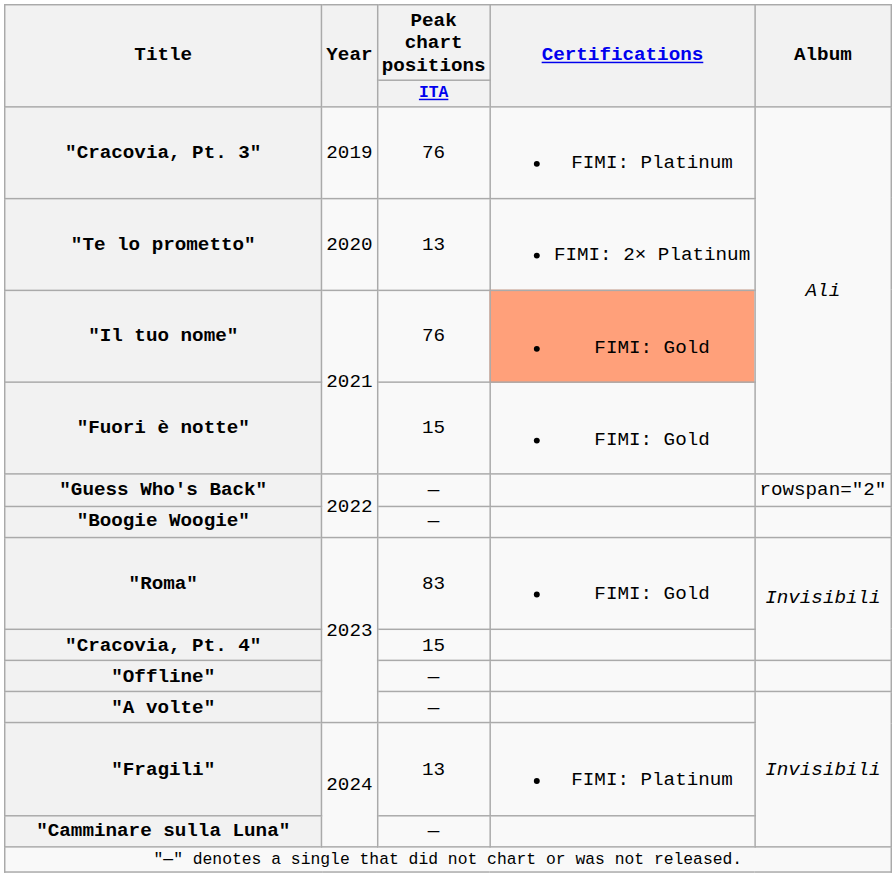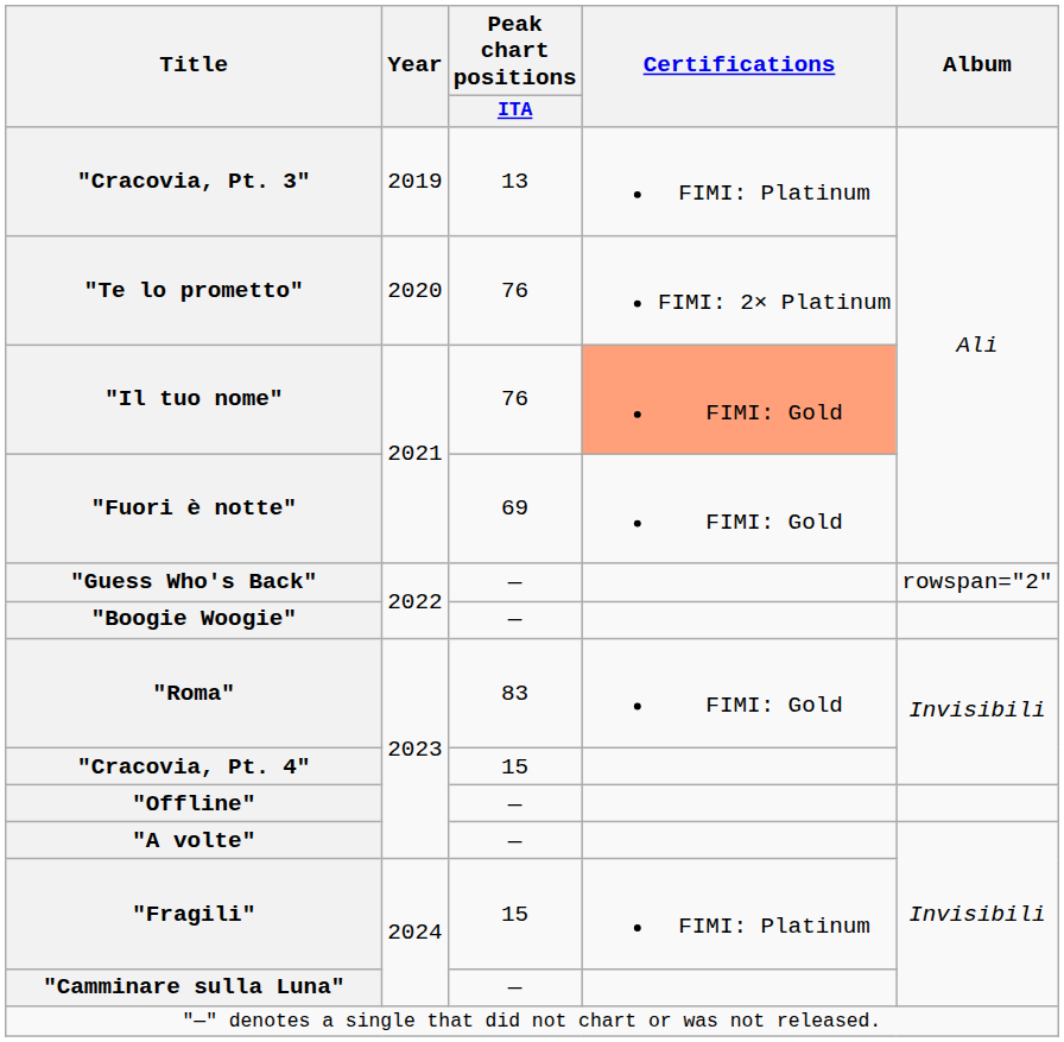"Cracovia, Pt. 3" | Peak chart positions / ITA: 76 -> 13
"Te lo prometto" | Peak chart positions / ITA: 13 -> 76
"Fuori è notte" | Peak chart positions / ITA: 15 -> 69
"Fragili" | Peak chart positions / ITA: 13 -> 15
